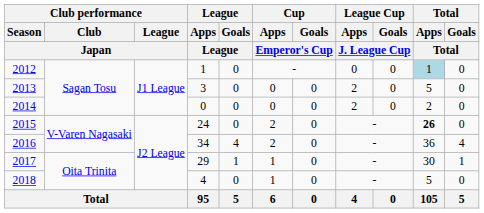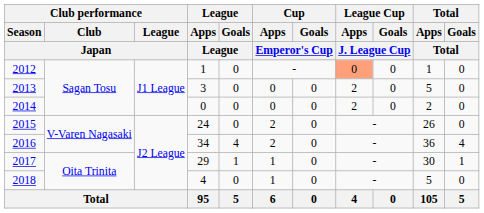2012 | League Cup / Apps / J. League Cup: no background -> lightsalmon background
2012 | Total / Apps / Total: lightblue background -> no background
2015 | Total / Apps / Total: bold -> normal
